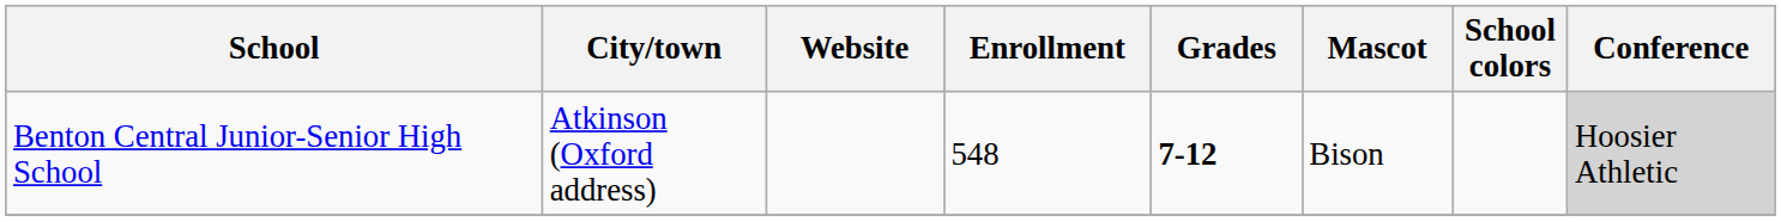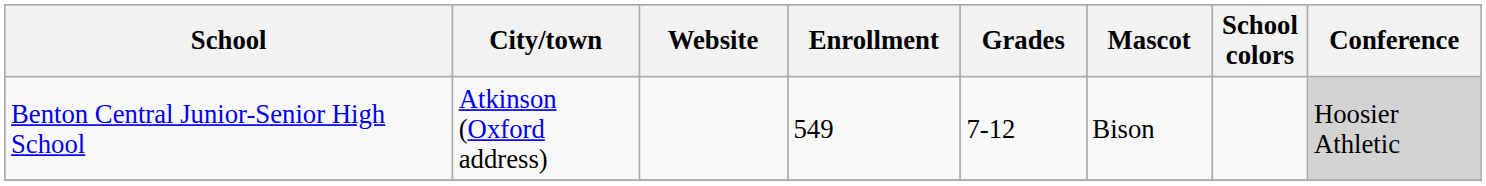Benton Central Junior-Senior High School | Enrollment: 548 -> 549
Benton Central Junior-Senior High School | Grades: bold -> normal
